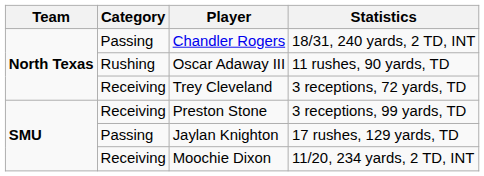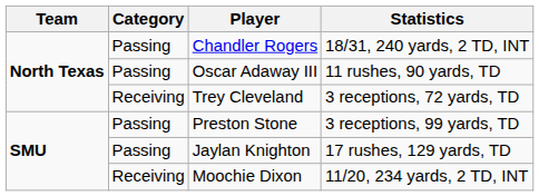Oscar Adaway III | Category: Rushing -> Passing
Preston Stone | Category: Receiving -> Passing
